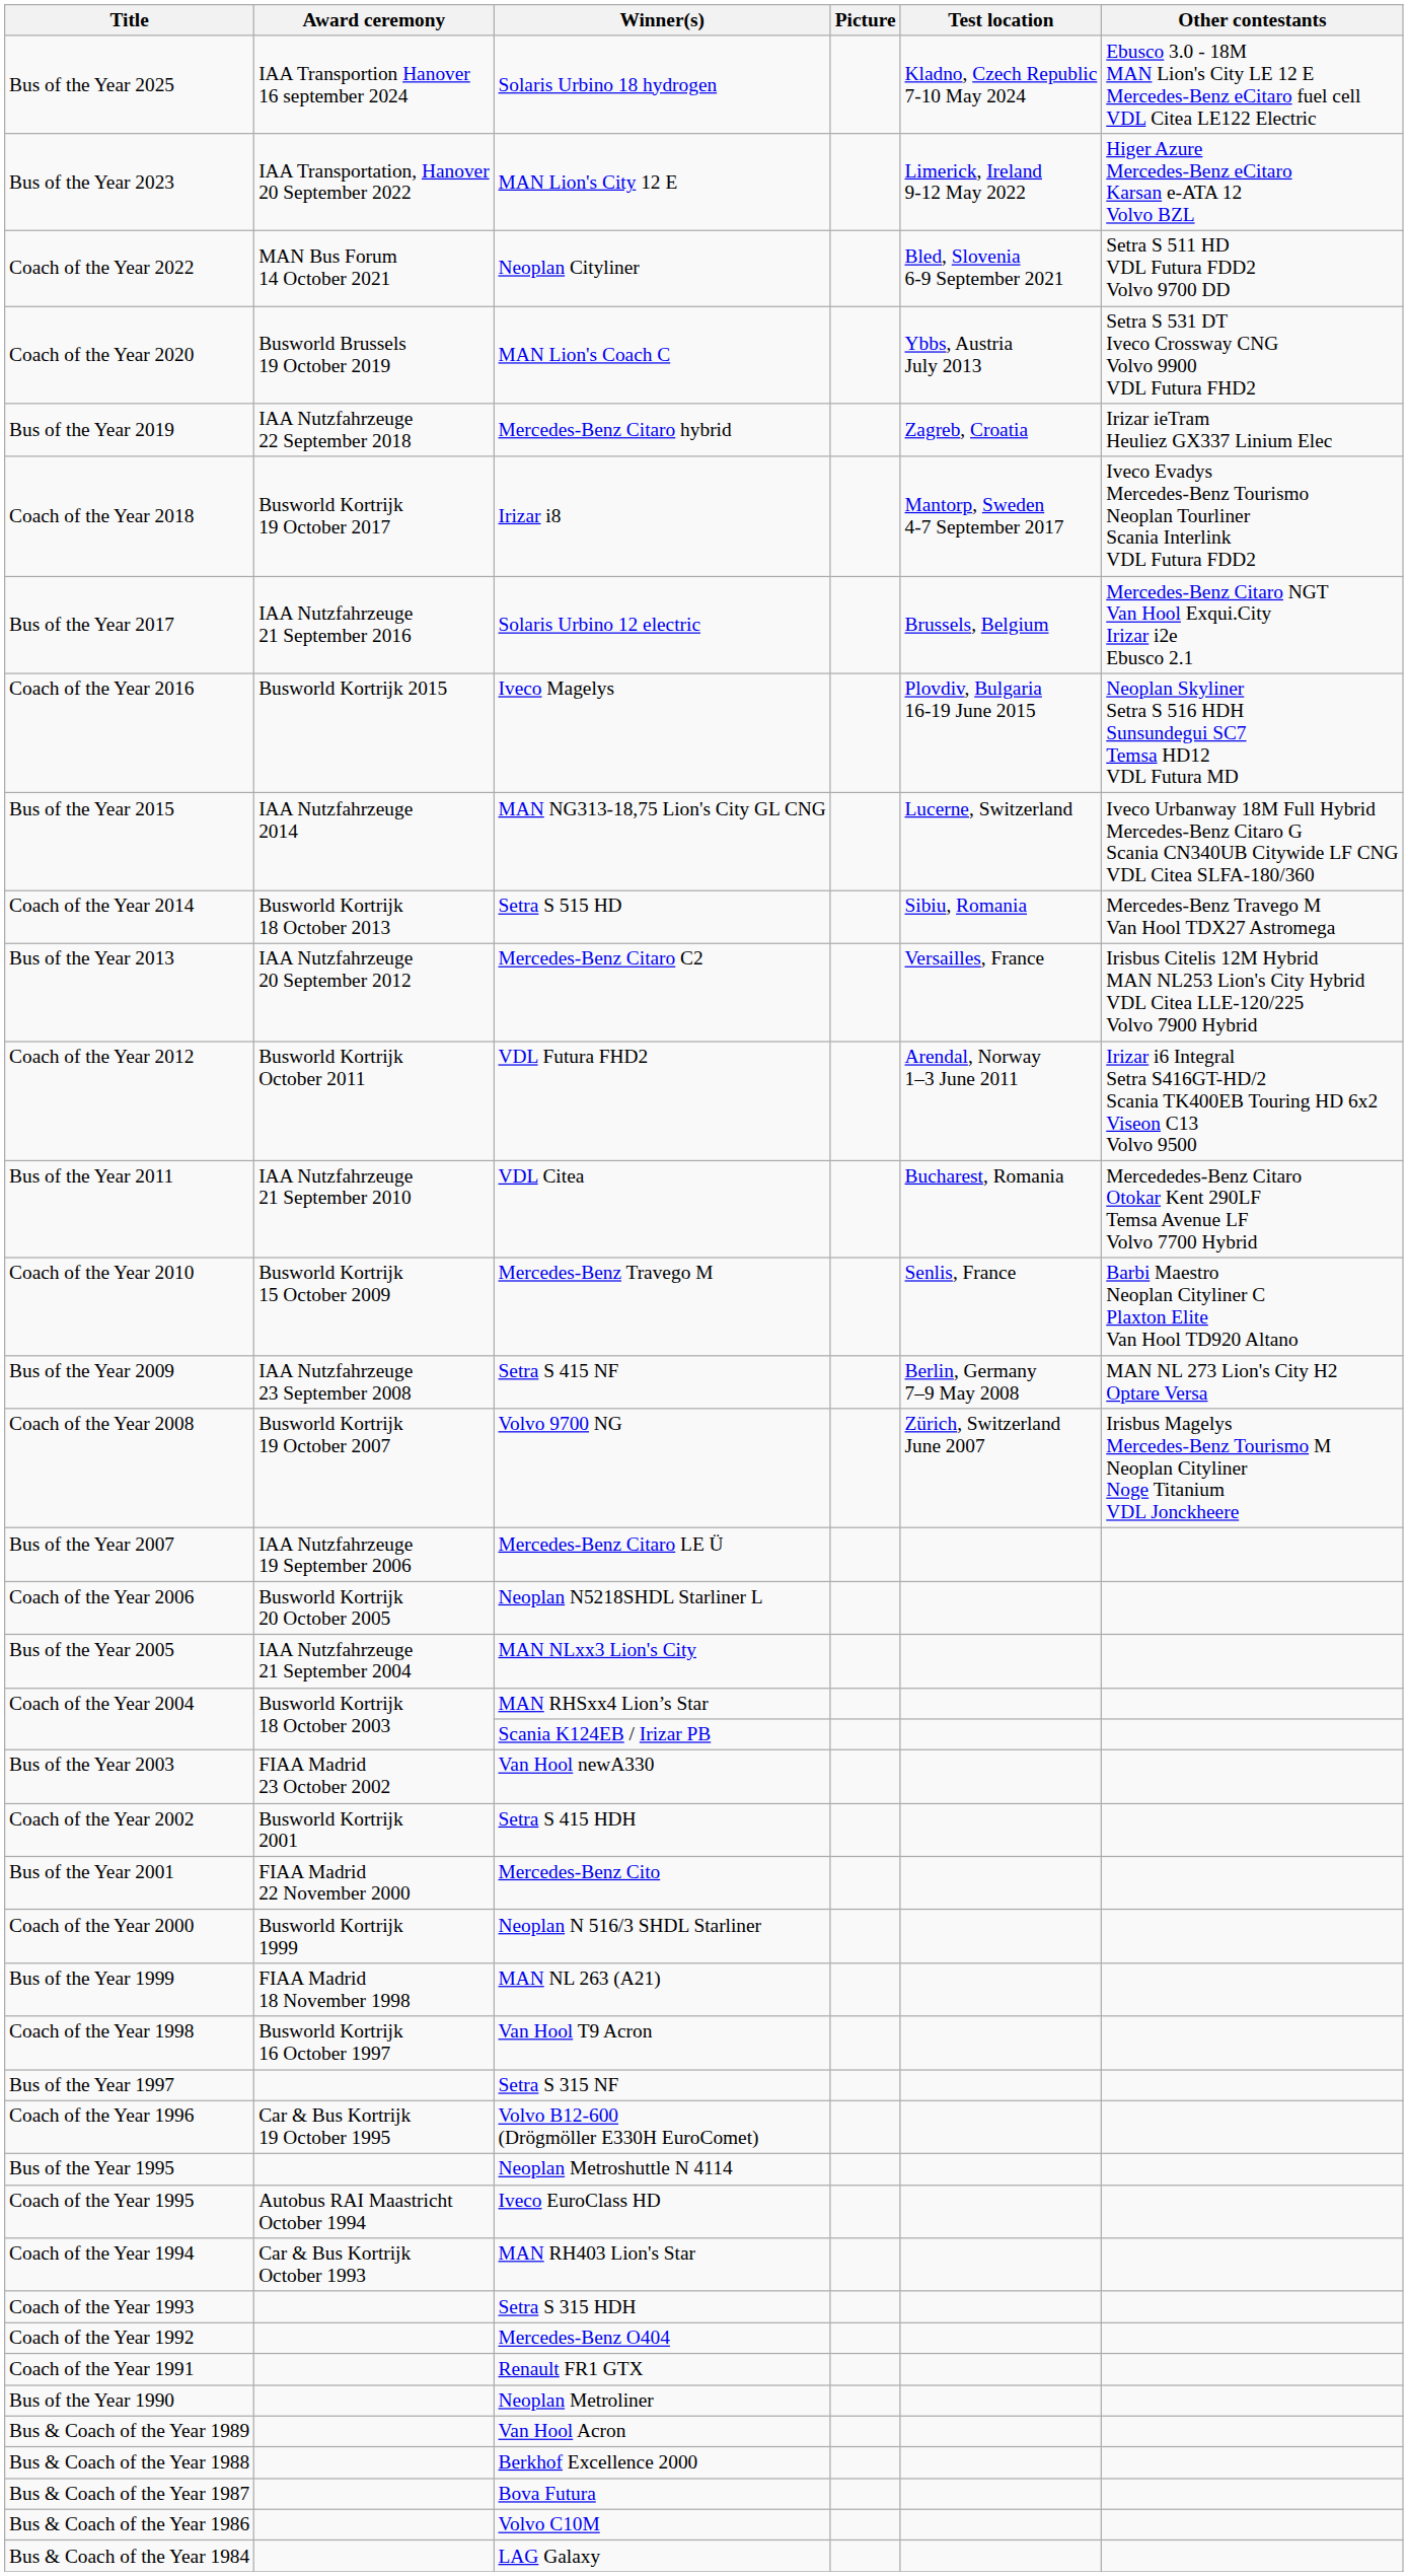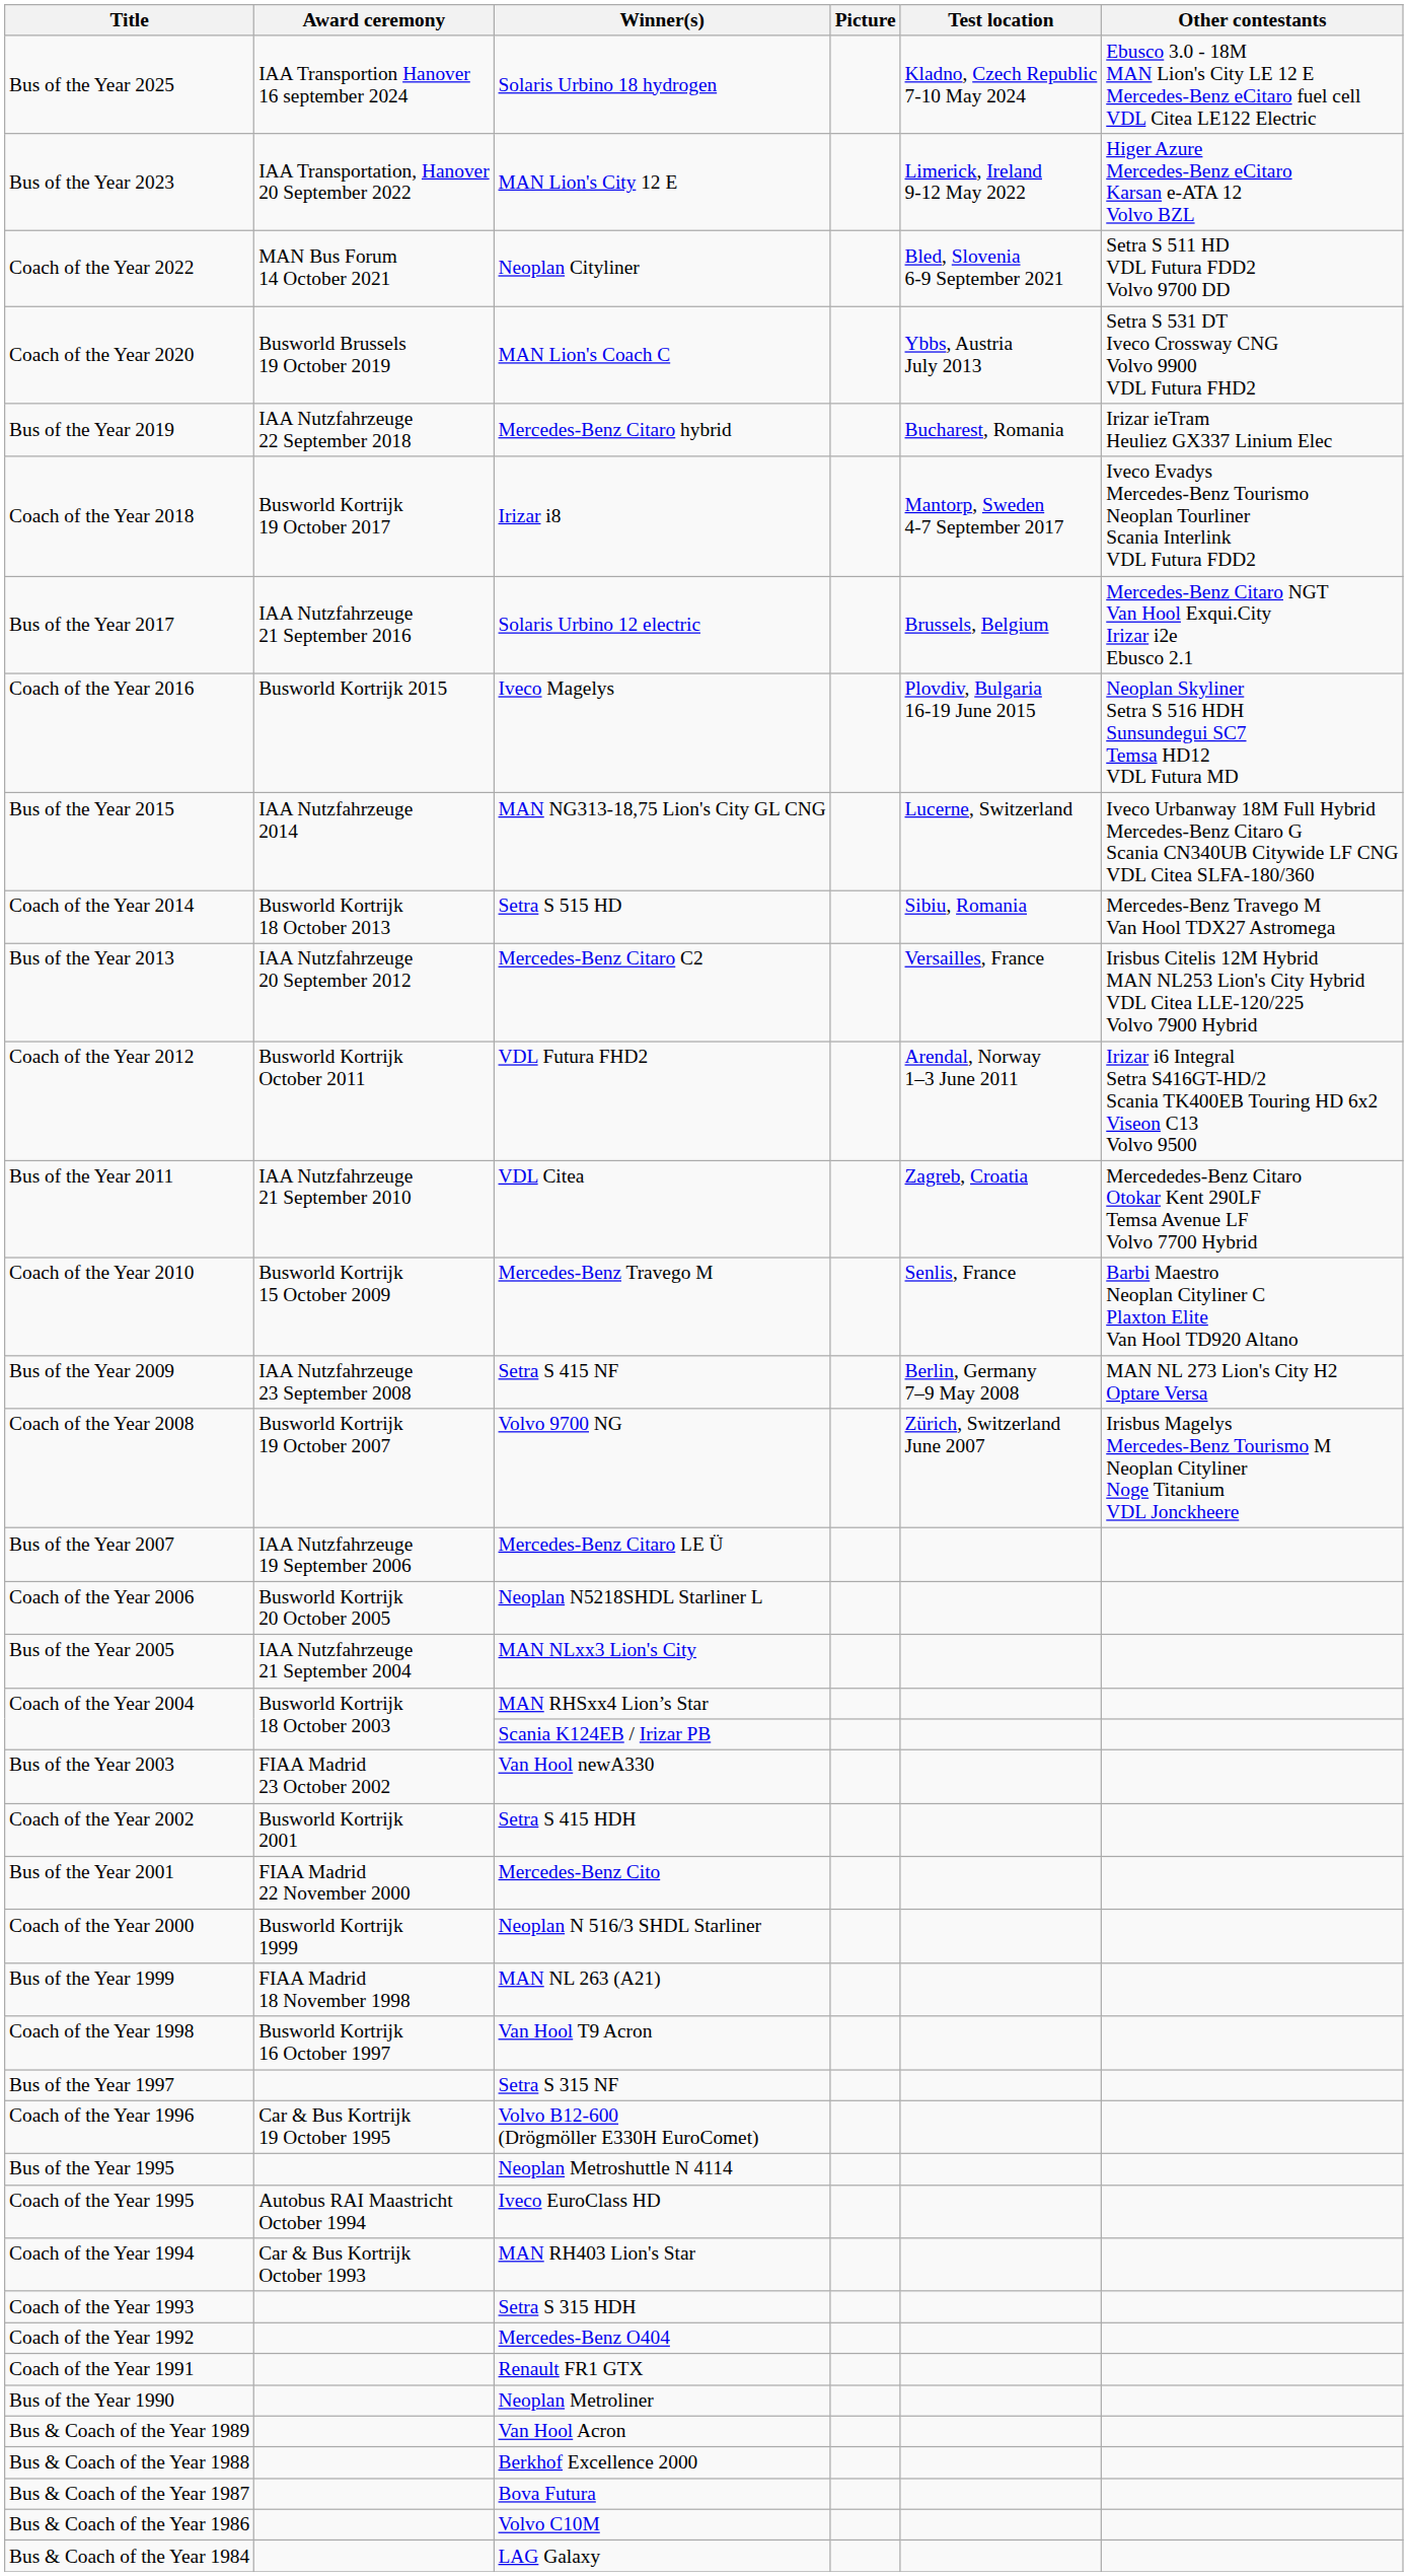Mercedes-Benz Citaro hybrid | Test location: Zagreb, Croatia -> Bucharest, Romania
VDL Citea | Test location: Bucharest, Romania -> Zagreb, Croatia
